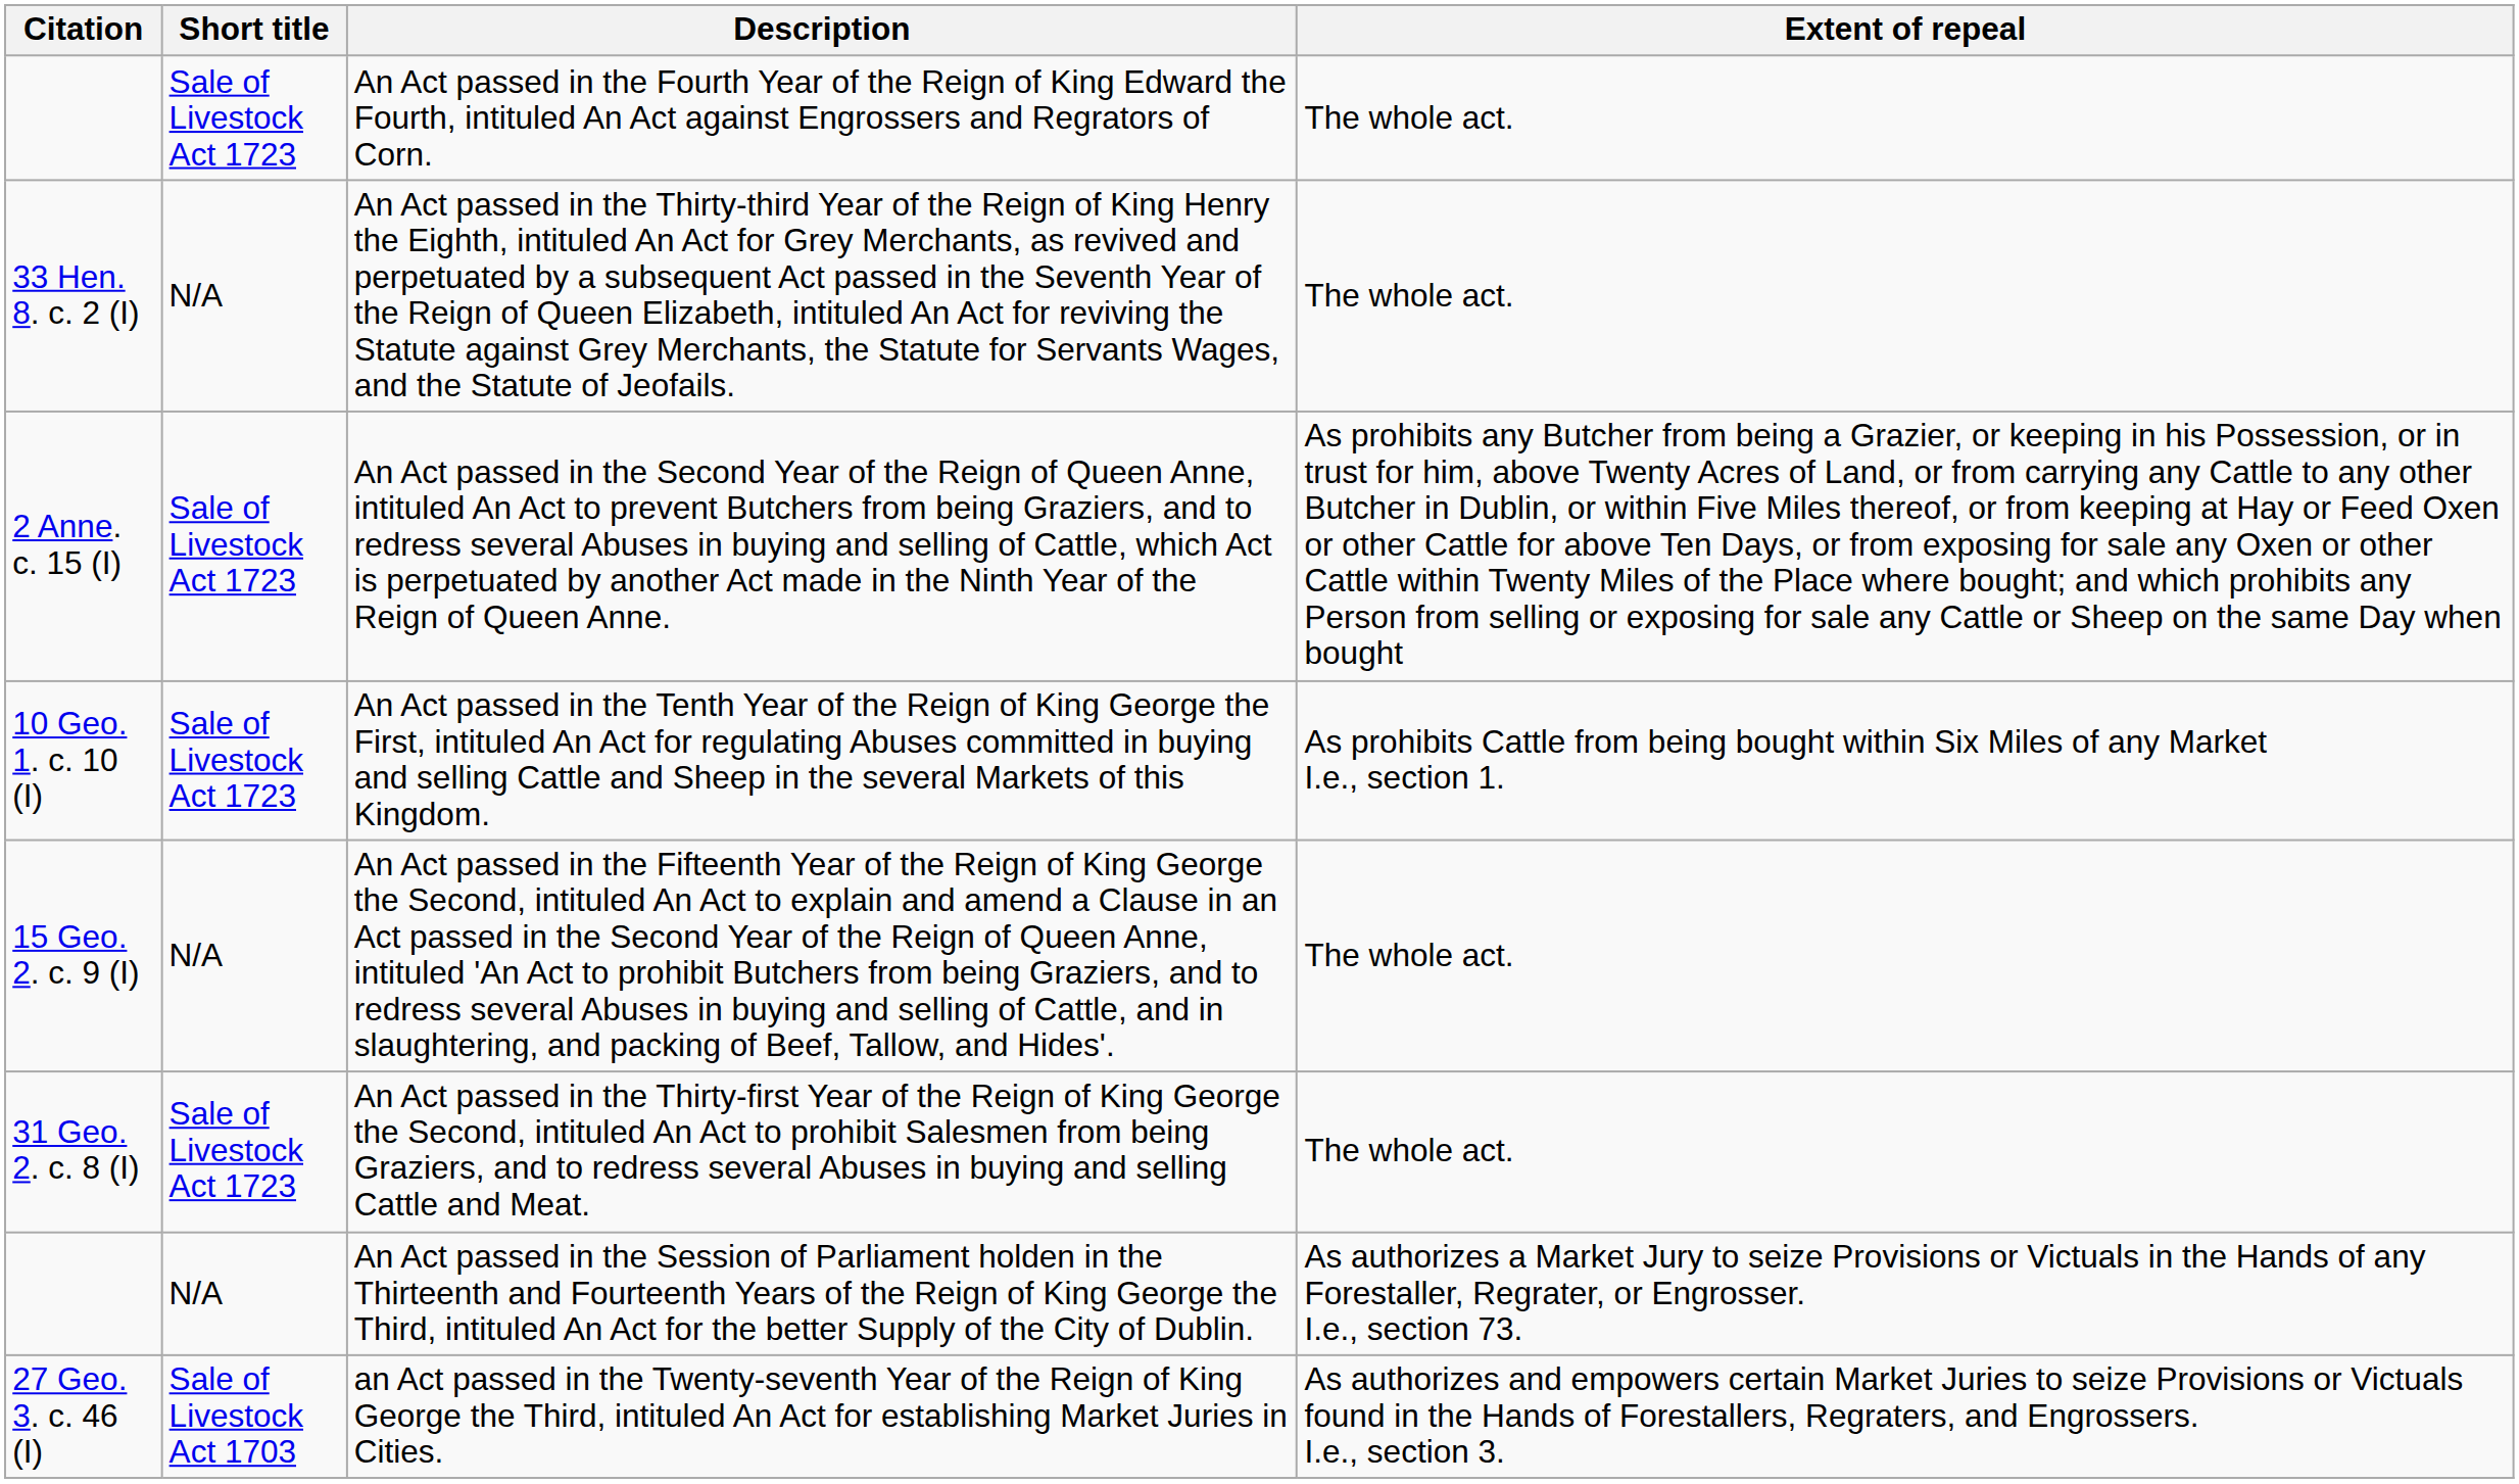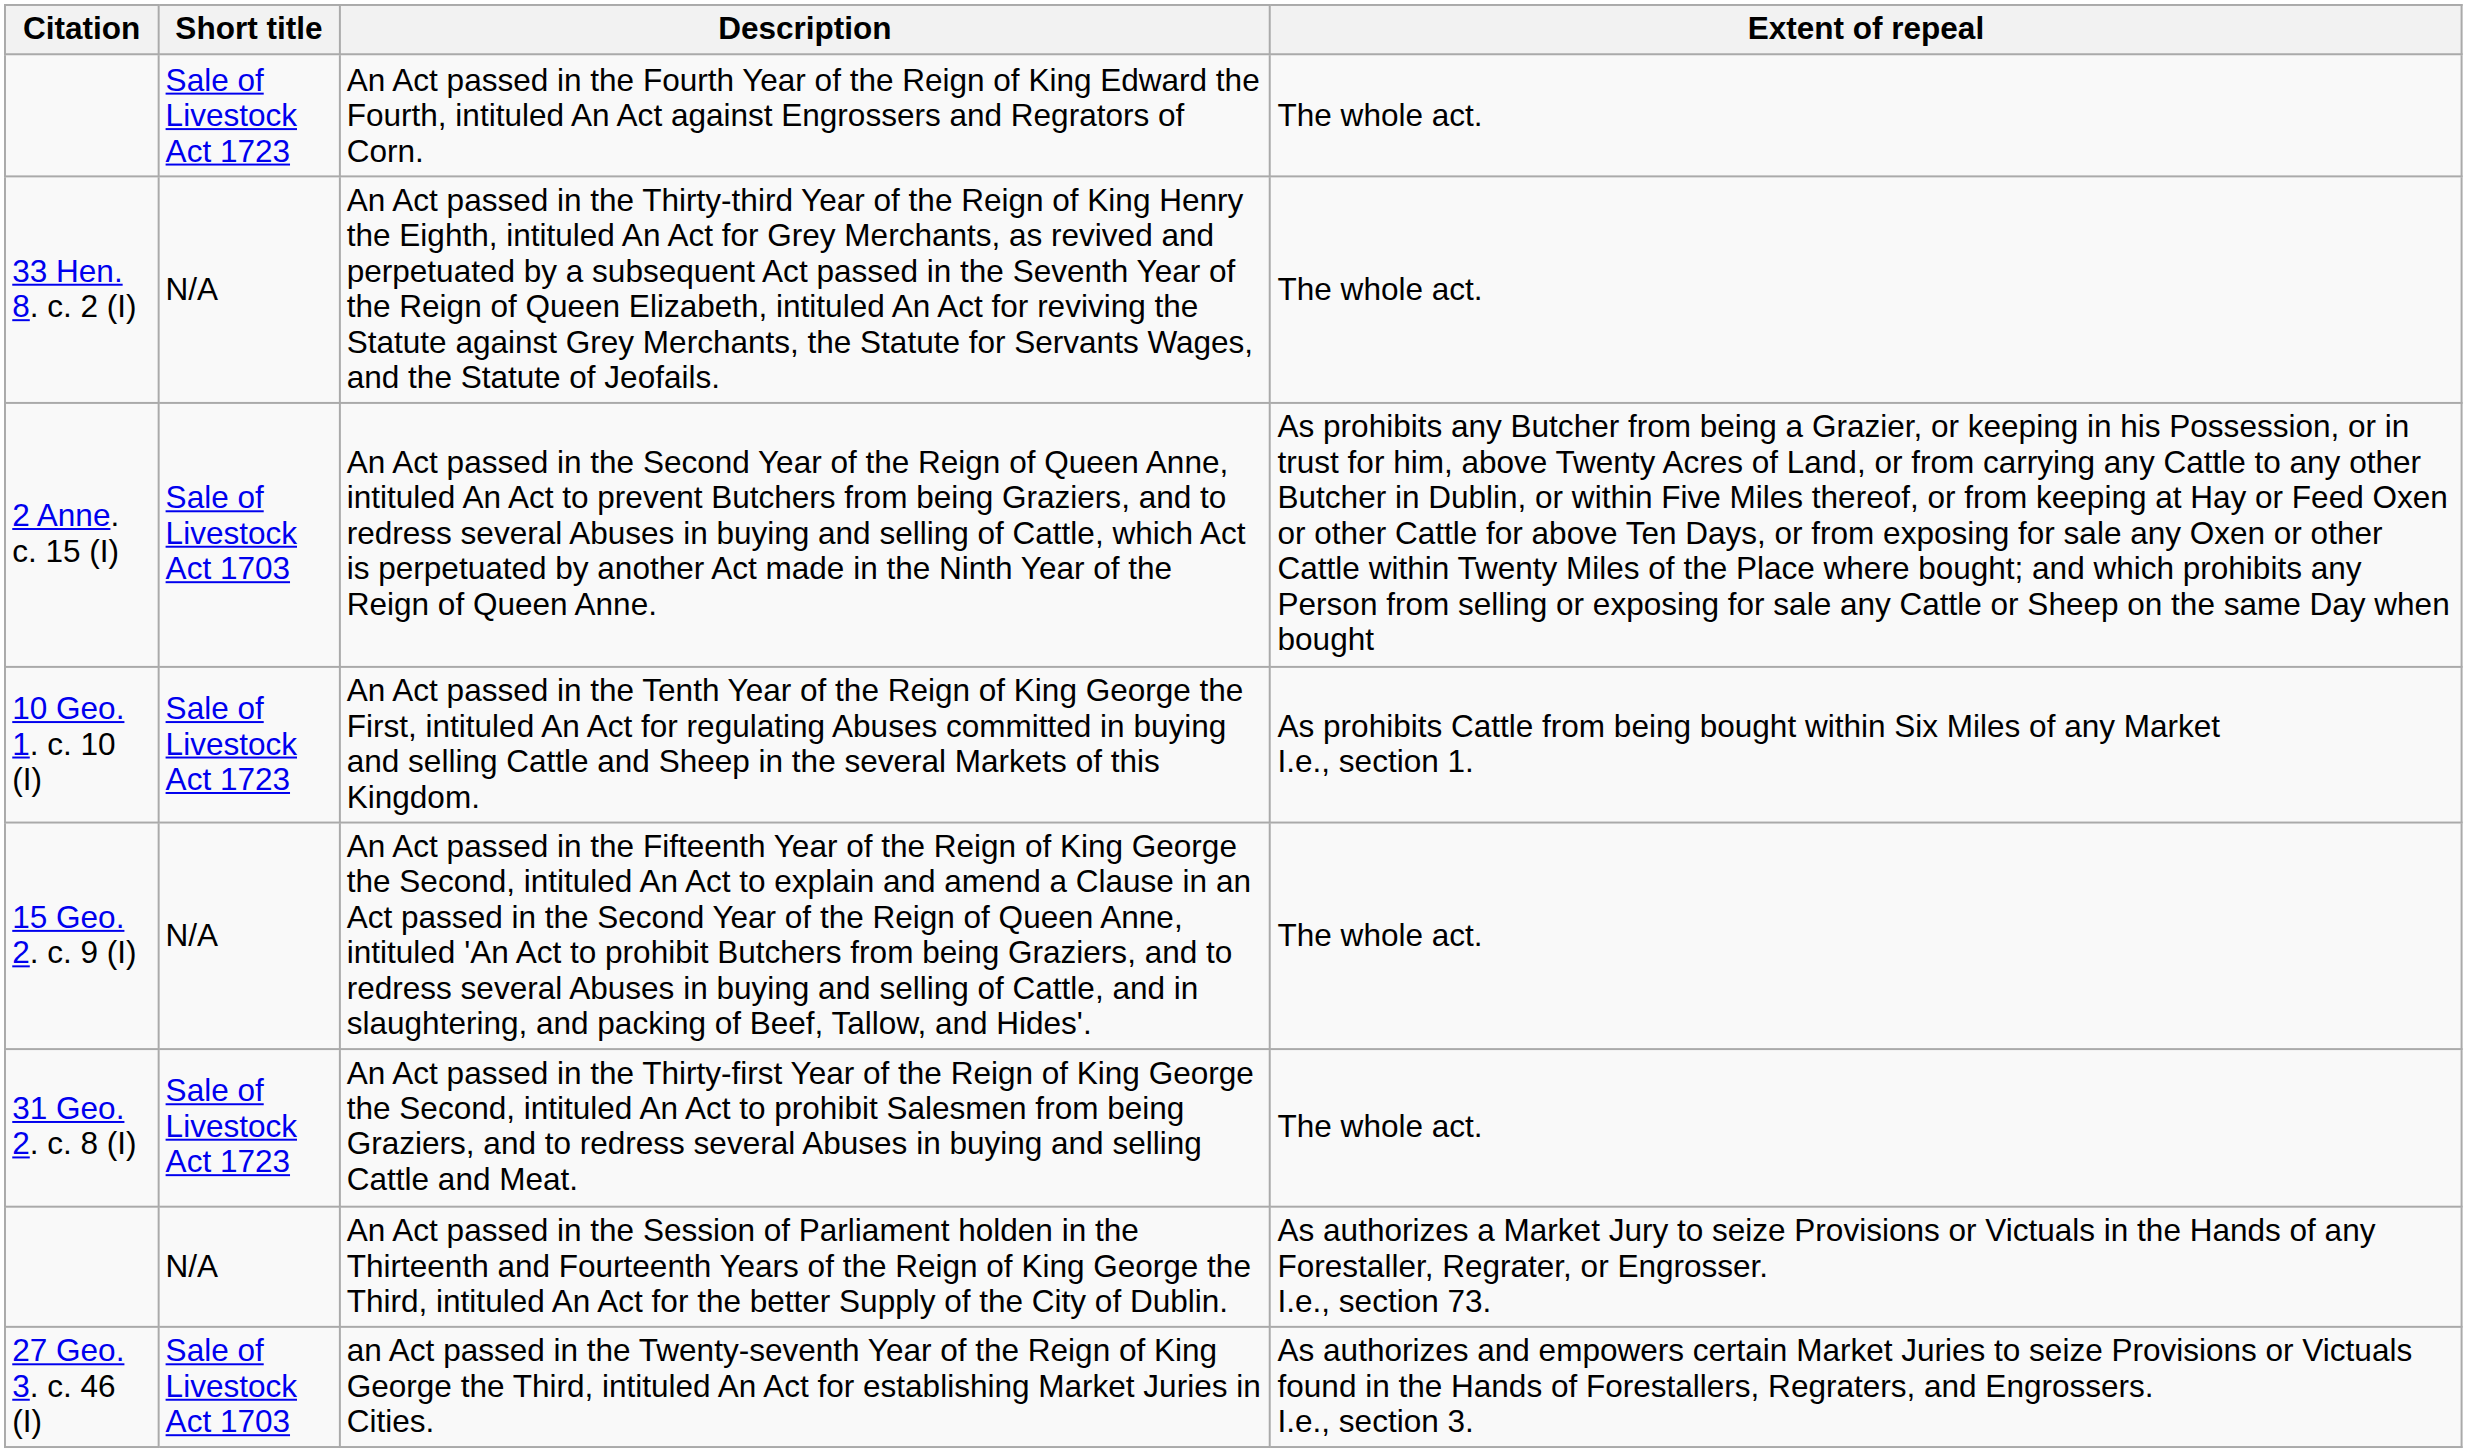row 4 | Short title: Sale of Livestock Act 1723 -> Sale of Livestock Act 1703
